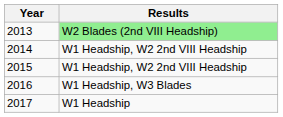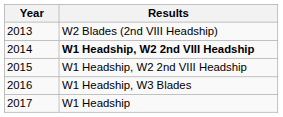2013 | Results: lightgreen background -> no background
2014 | Results: normal -> bold
